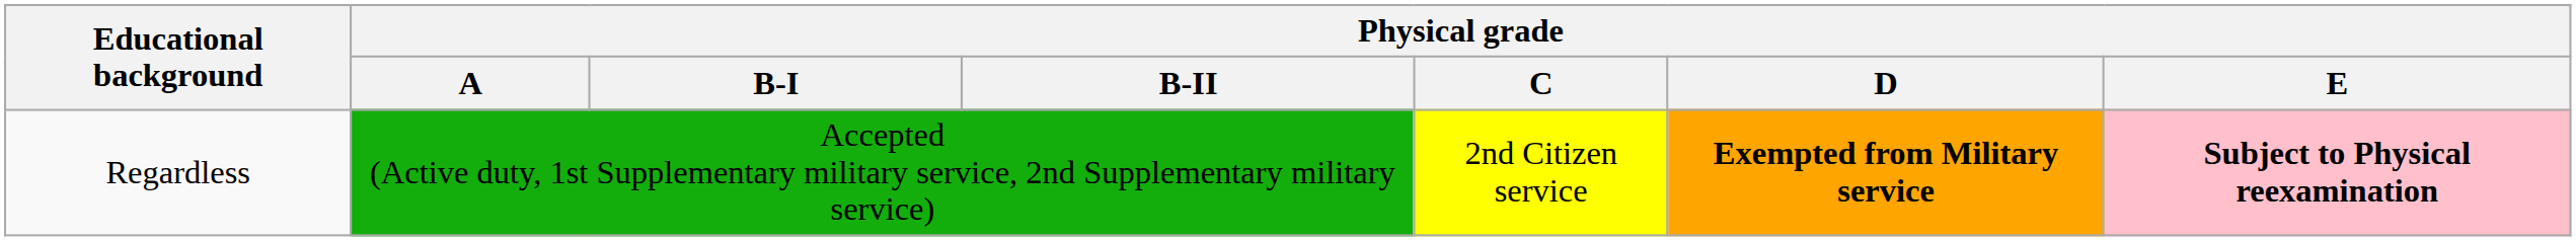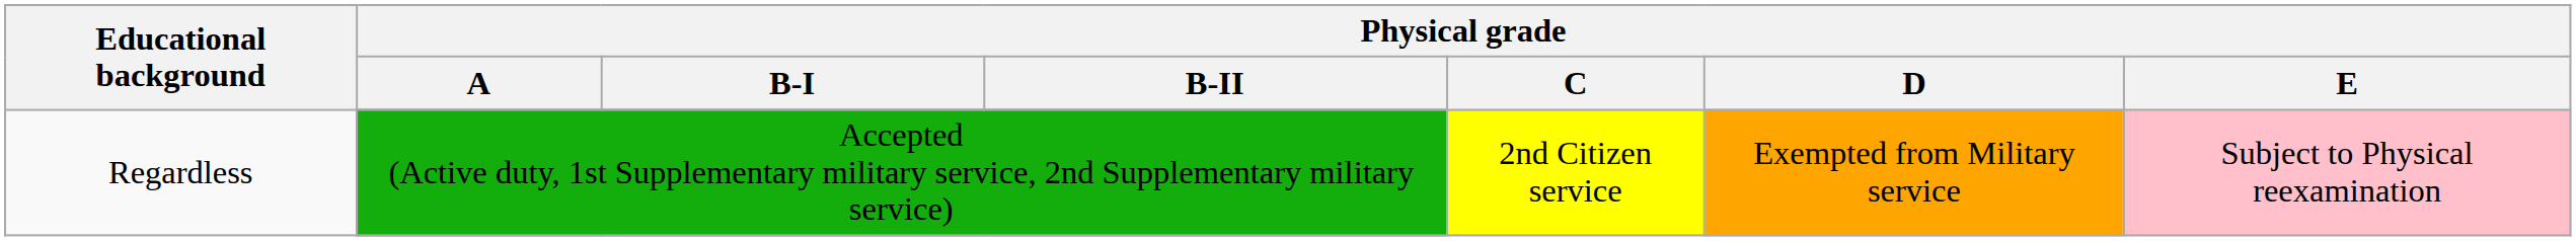Regardless | Physical grade / D: bold -> normal
Regardless | Physical grade / E: bold -> normal
